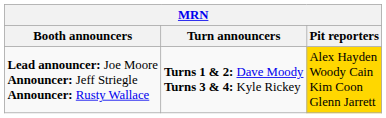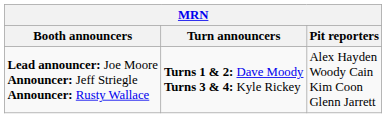row 3 | Pit reporters: gold background -> no background
